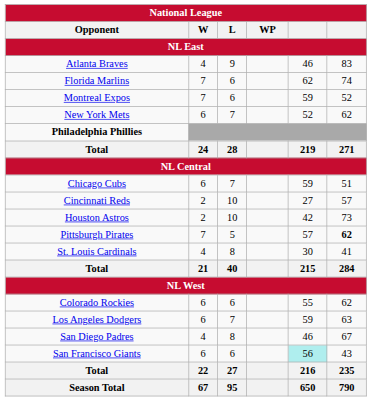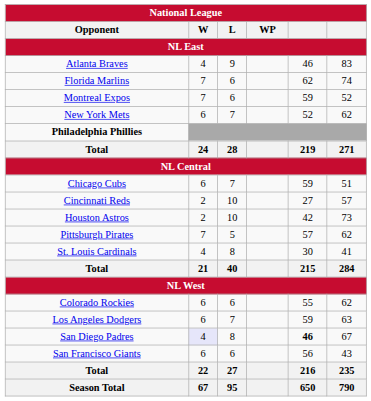Pittsburgh Pirates | column 6: bold -> normal
San Diego Padres | W: no background -> lavender background
San Diego Padres | column 5: normal -> bold
San Francisco Giants | column 5: paleturquoise background -> no background
